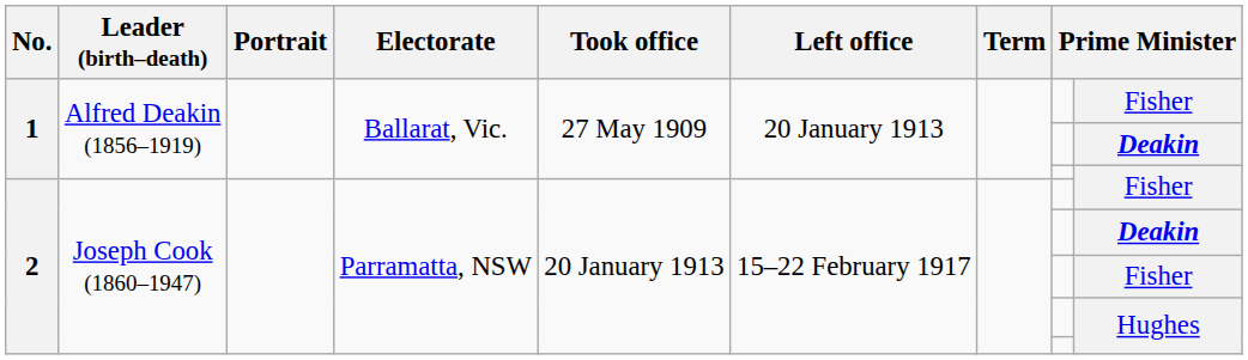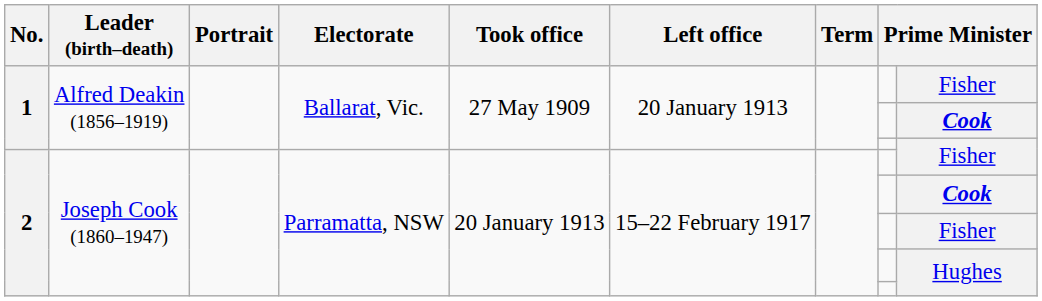row 3 | column 9: Deakin -> Cook
row 6 | column 9: Deakin -> Cook
